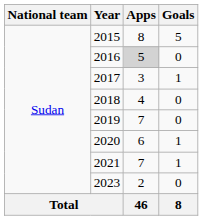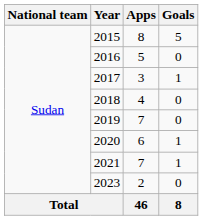2016 | Apps: lightgrey background -> no background
